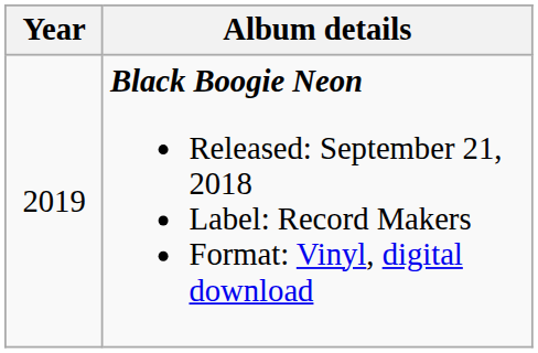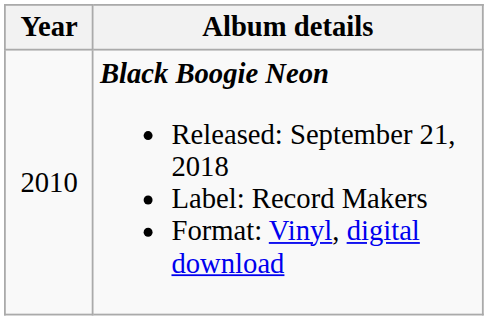row 2 | Year: 2019 -> 2010
